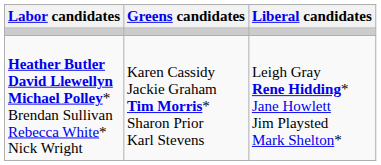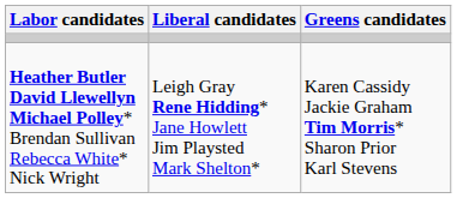columns swapped: Liberal candidates <-> Greens candidates
